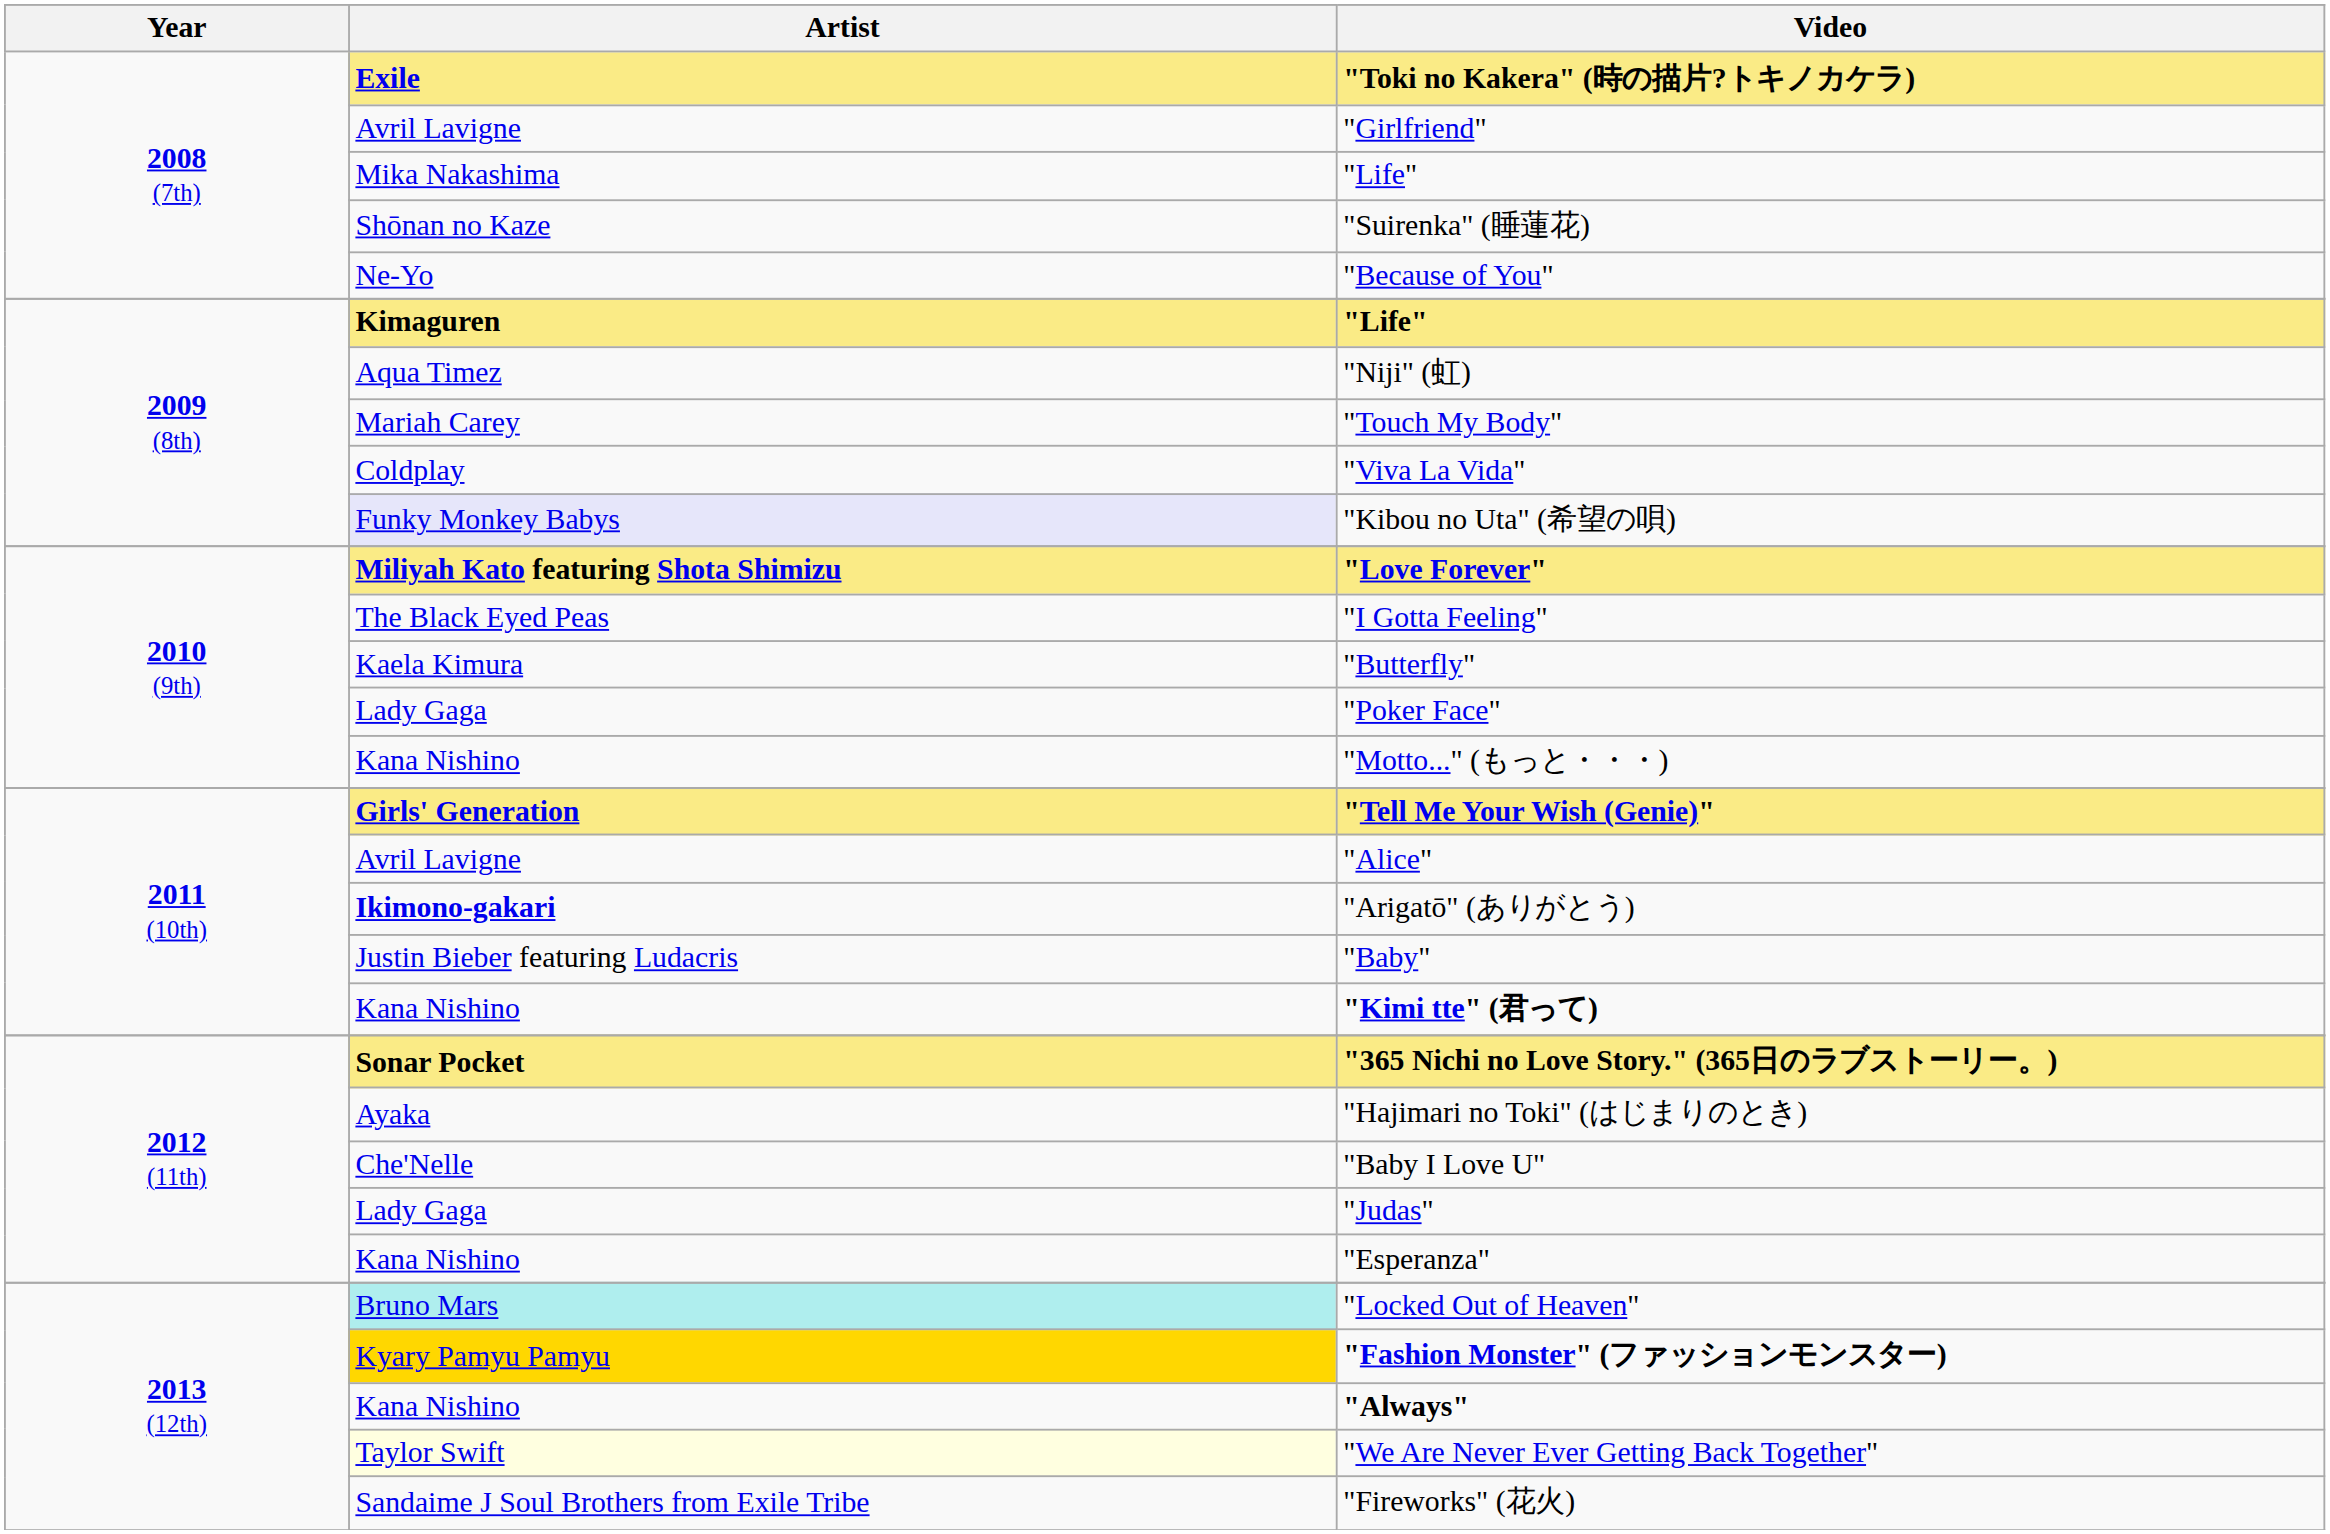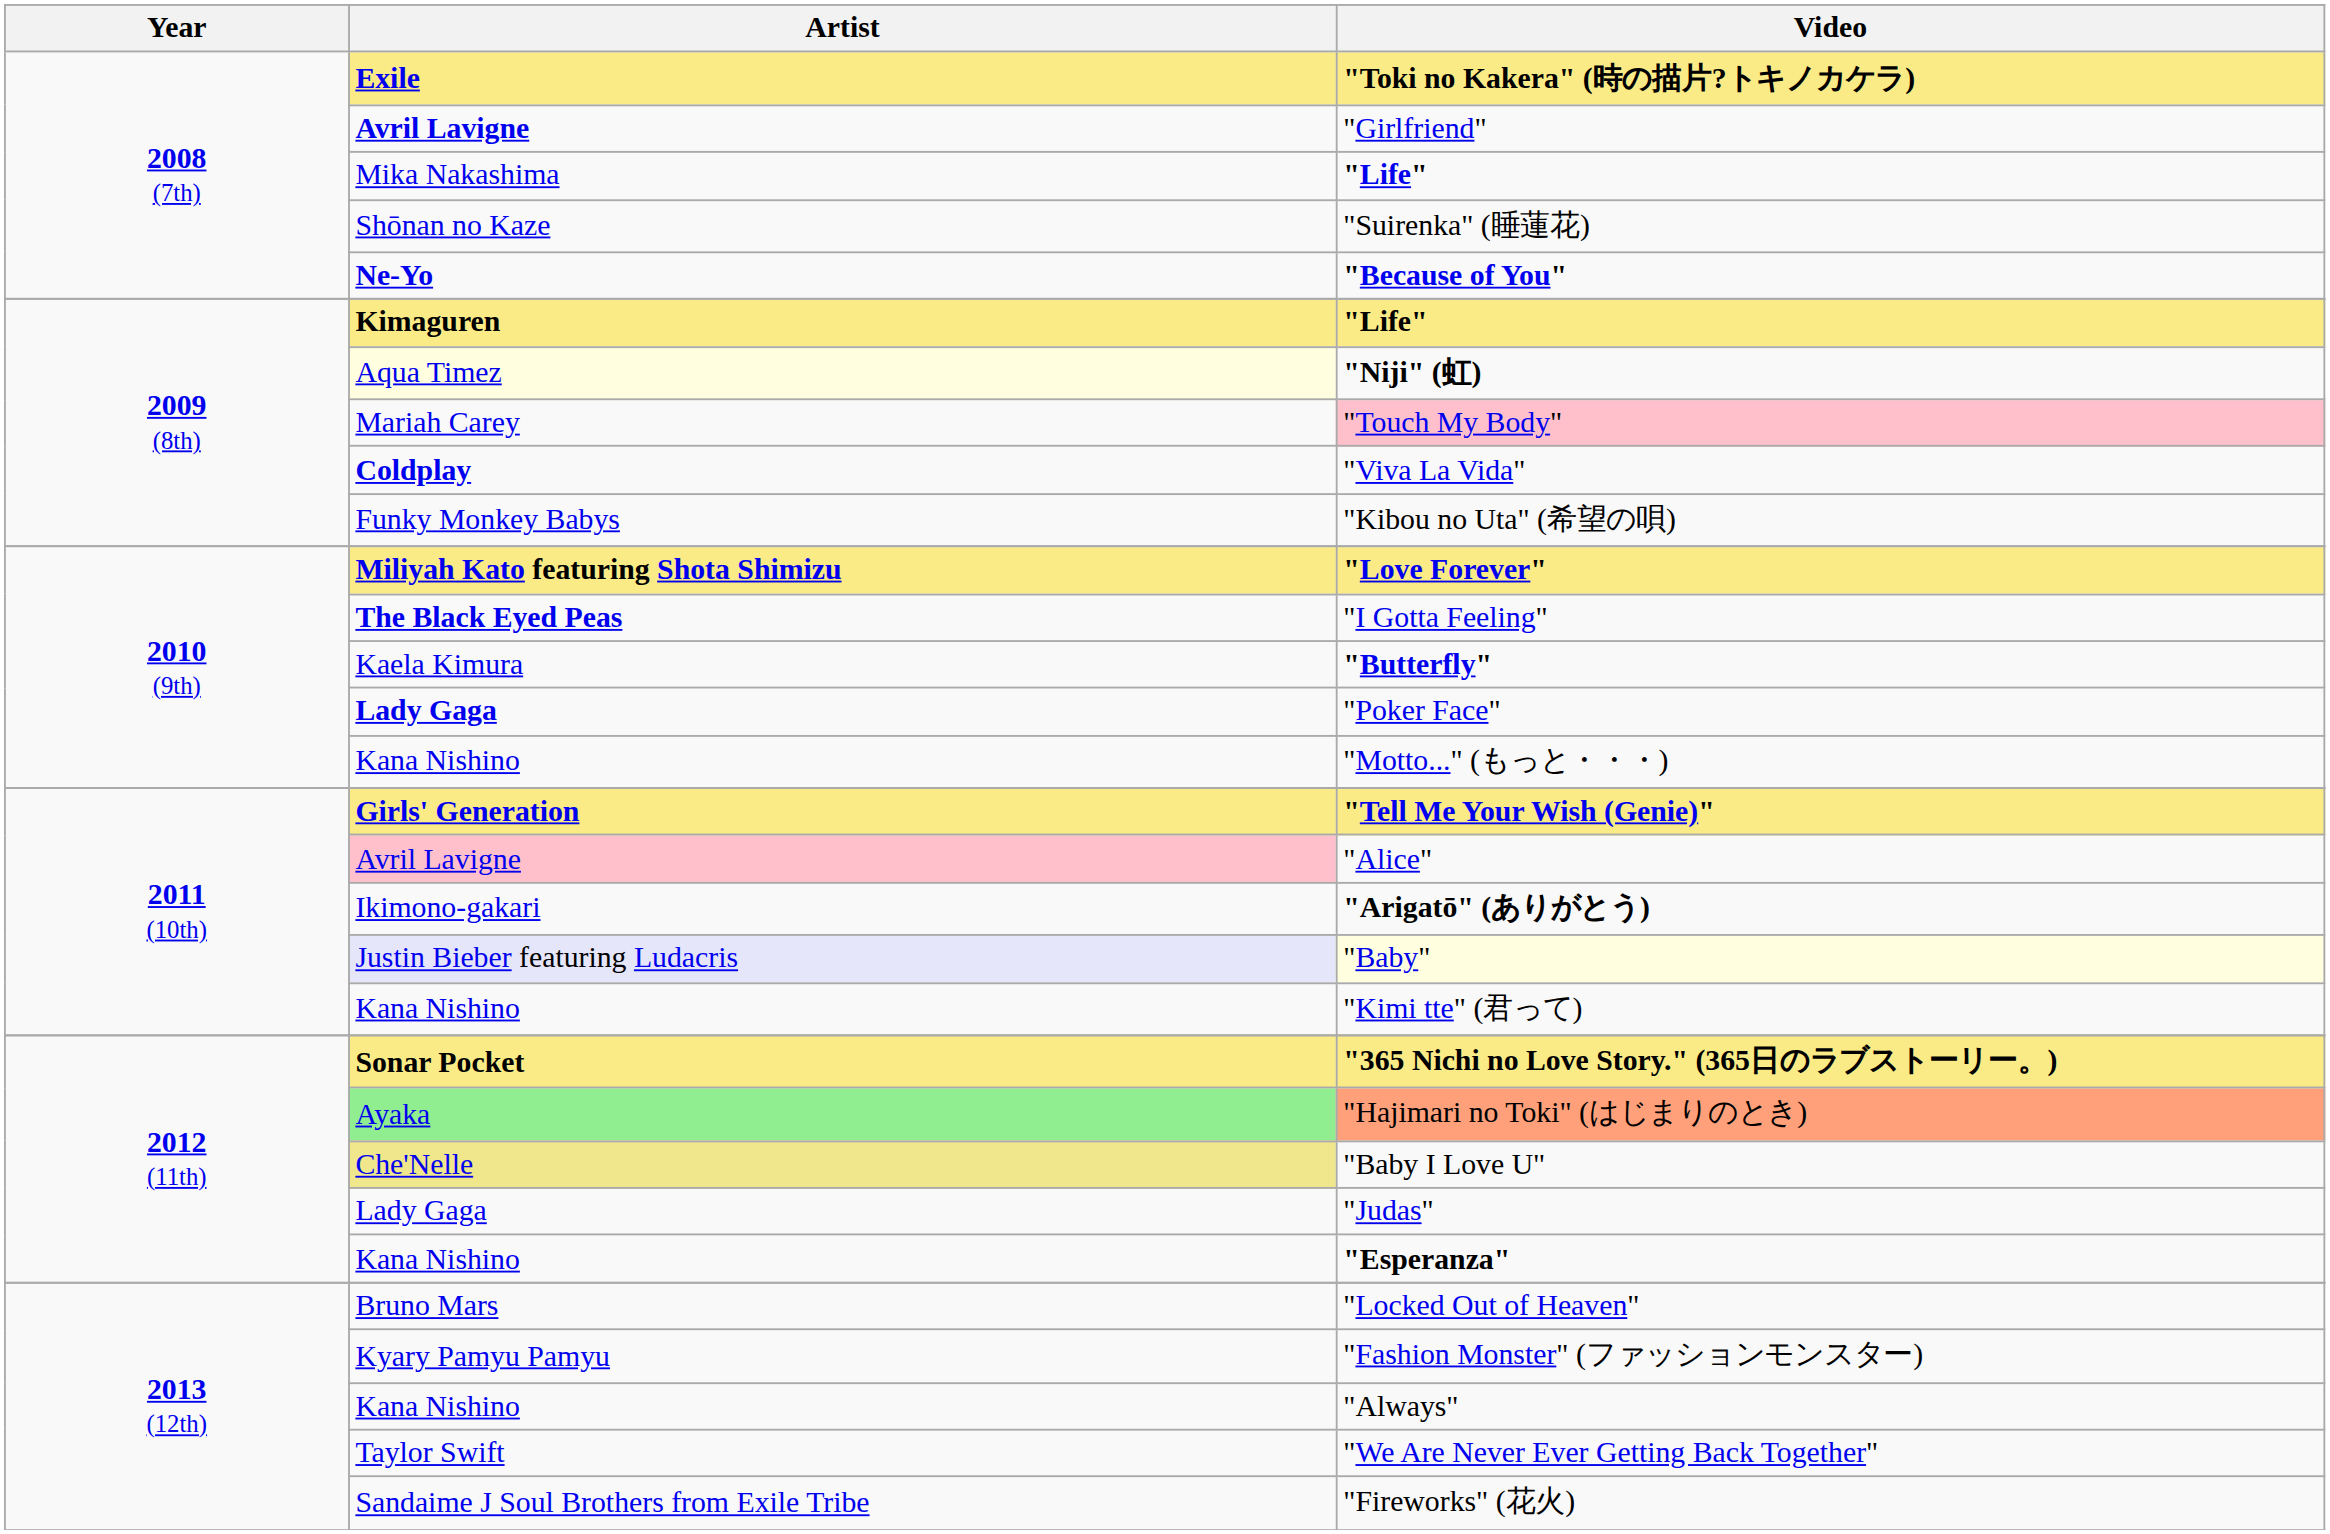"Girlfriend" | Artist: normal -> bold
Mika Nakashima / "Life" | Video: normal -> bold
"Because of You" | Artist: normal -> bold
"Because of You" | Video: normal -> bold
"Niji" (虹) | Artist: no background -> lightyellow background
"Niji" (虹) | Video: normal -> bold
"Touch My Body" | Video: no background -> pink background
"Viva La Vida" | Artist: normal -> bold
"Kibou no Uta" (希望の唄) | Artist: lavender background -> no background
"I Gotta Feeling" | Artist: normal -> bold
"Butterfly" | Video: normal -> bold
"Poker Face" | Artist: normal -> bold
"Alice" | Artist: no background -> pink background
"Arigatō" (ありがとう) | Artist: bold -> normal
"Arigatō" (ありがとう) | Video: normal -> bold
"Baby" | Artist: no background -> lavender background
"Baby" | Video: no background -> lightyellow background
"Kimi tte" (君って) | Video: bold -> normal
"Hajimari no Toki" (はじまりのとき) | Artist: no background -> lightgreen background
"Hajimari no Toki" (はじまりのとき) | Video: no background -> lightsalmon background
"Baby I Love U" | Artist: no background -> khaki background
"Esperanza" | Video: normal -> bold
"Locked Out of Heaven" | Artist: paleturquoise background -> no background
"Fashion Monster" (ファッションモンスター) | Artist: gold background -> no background
"Fashion Monster" (ファッションモンスター) | Video: bold -> normal
"Always" | Video: bold -> normal
"We Are Never Ever Getting Back Together" | Artist: lightyellow background -> no background
